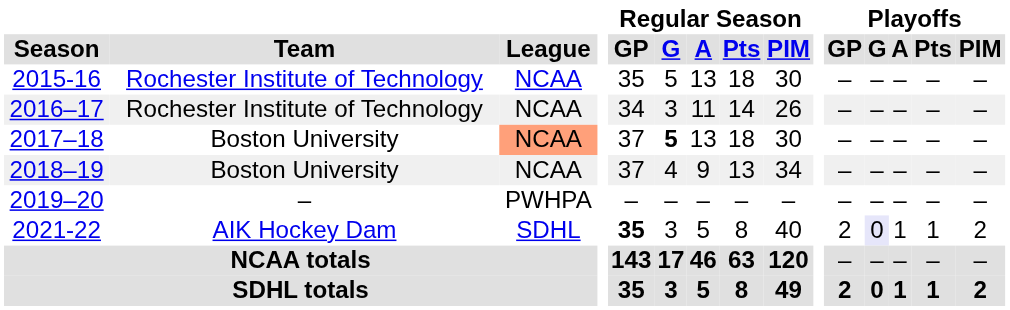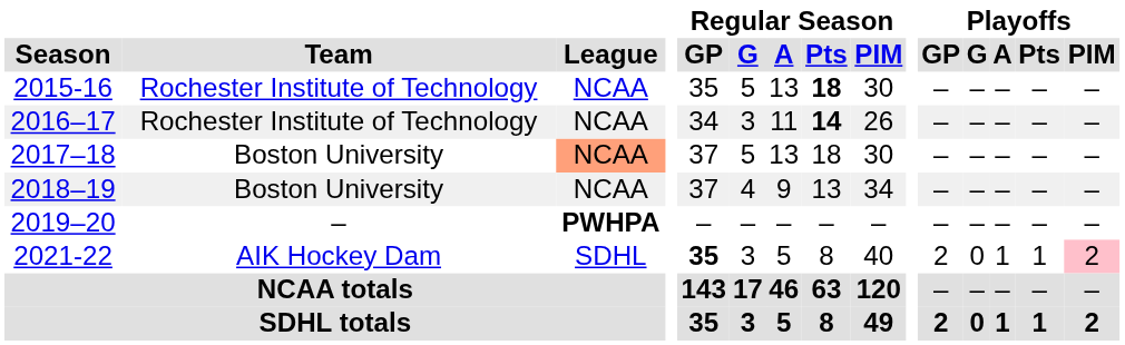2015-16 | Regular Season / Pts: normal -> bold
2016–17 | Regular Season / Pts: normal -> bold
2017–18 | Regular Season / G: bold -> normal
2019–20 | League: normal -> bold
2021-22 | Playoffs / G: lavender background -> no background
2021-22 | Playoffs / PIM: no background -> pink background
